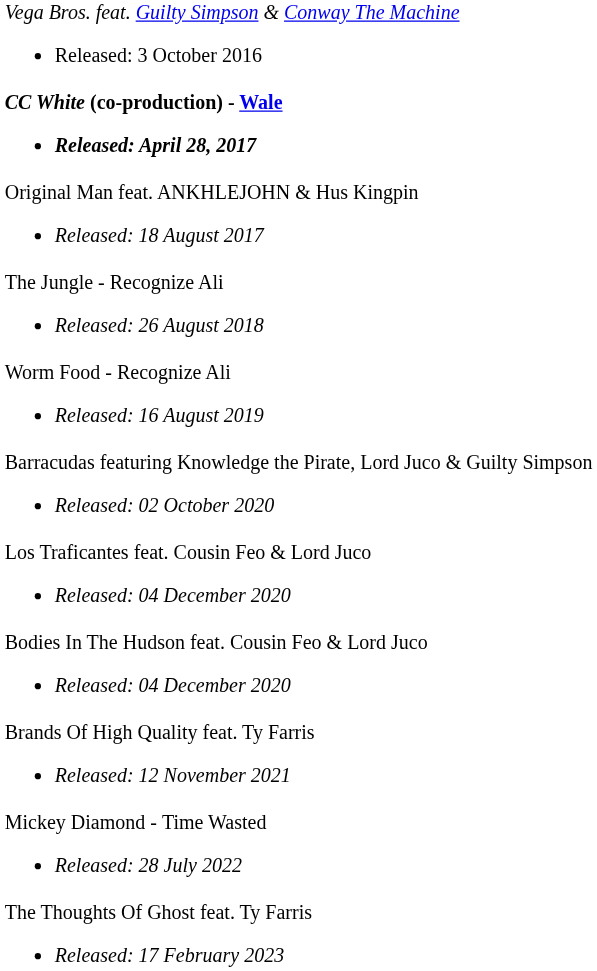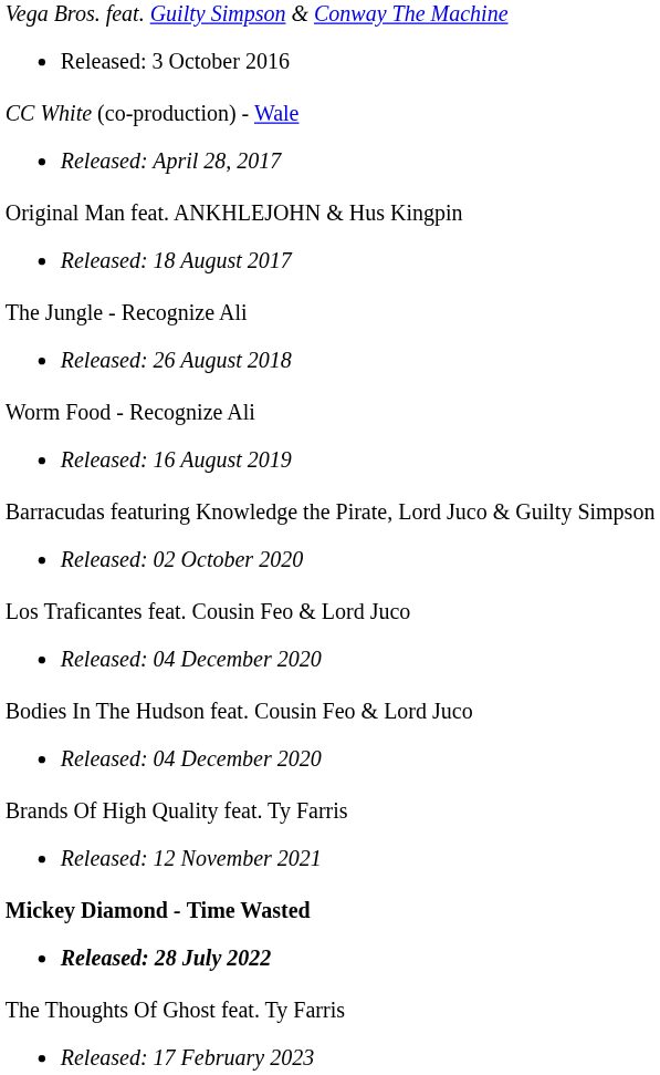row 2 | column 1: bold -> normal
row 10 | column 1: normal -> bold
